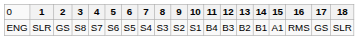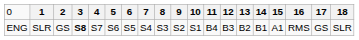ENG | column 4: normal -> bold
